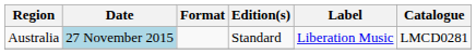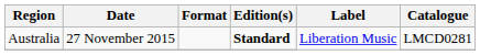Australia | Date: lightblue background -> no background
Australia | Edition(s): normal -> bold
